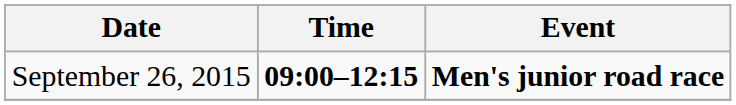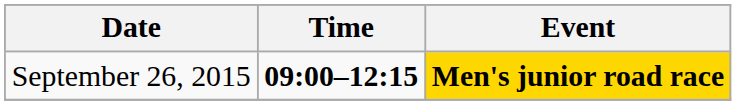September 26, 2015 | Event: no background -> gold background
